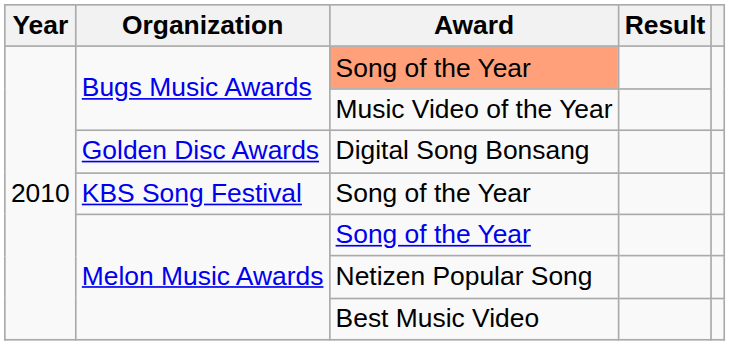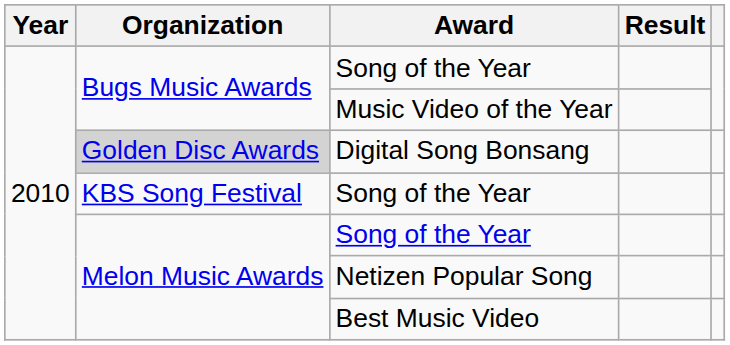Bugs Music Awards / Song of the Year | Award: lightsalmon background -> no background
Digital Song Bonsang | Organization: no background -> lightgrey background
